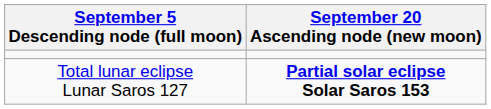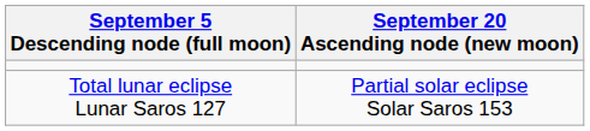row 3 | September 20 Ascending node (new moon): bold -> normal
